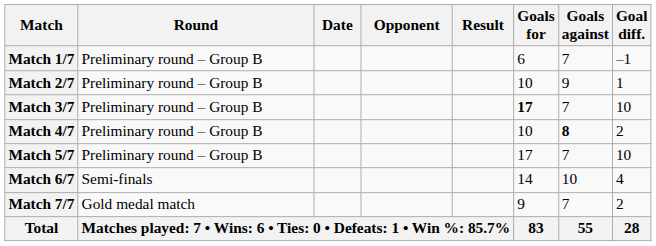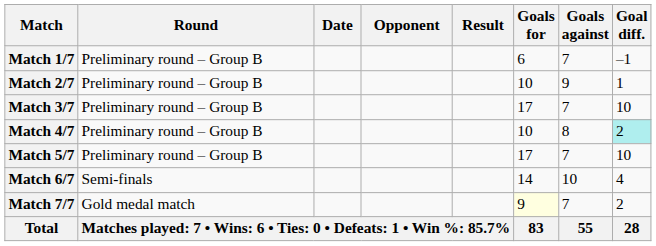Match 3/7 | Goals for: bold -> normal
Match 4/7 | Goals against: bold -> normal
Match 4/7 | Goal diff.: no background -> paleturquoise background
Match 7/7 | Goals for: no background -> lightyellow background
